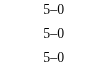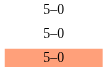row 3 | column 1: no background -> lightsalmon background
